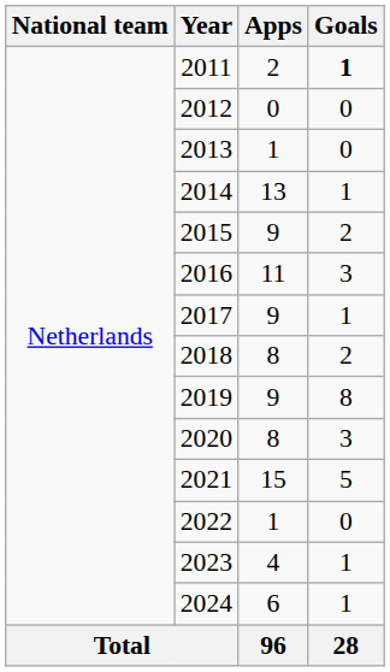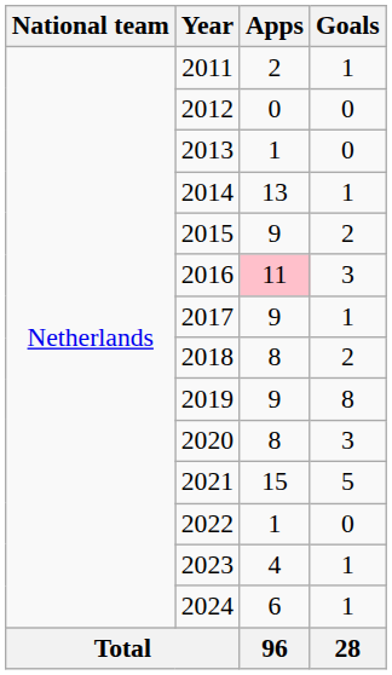2011 | Goals: bold -> normal
2016 | Apps: no background -> pink background
